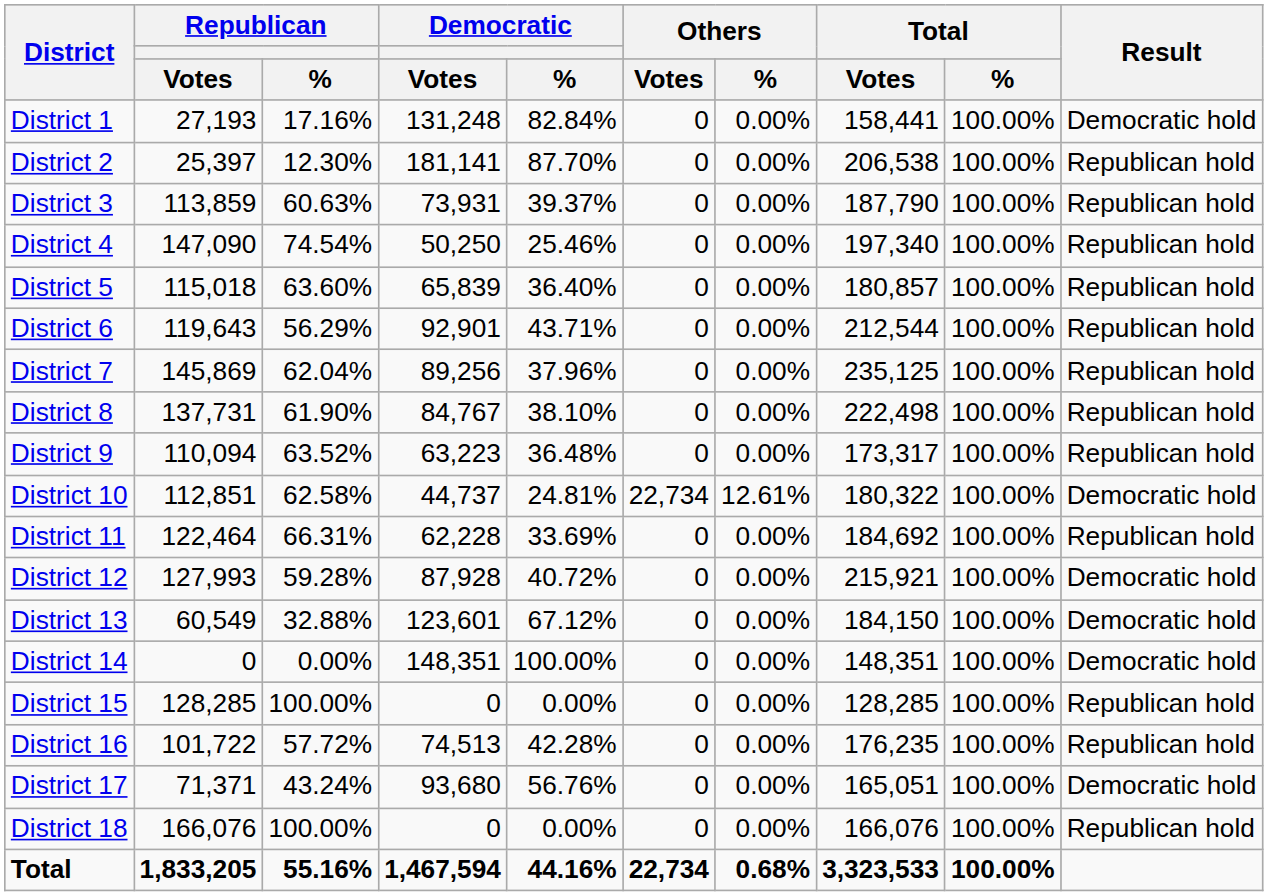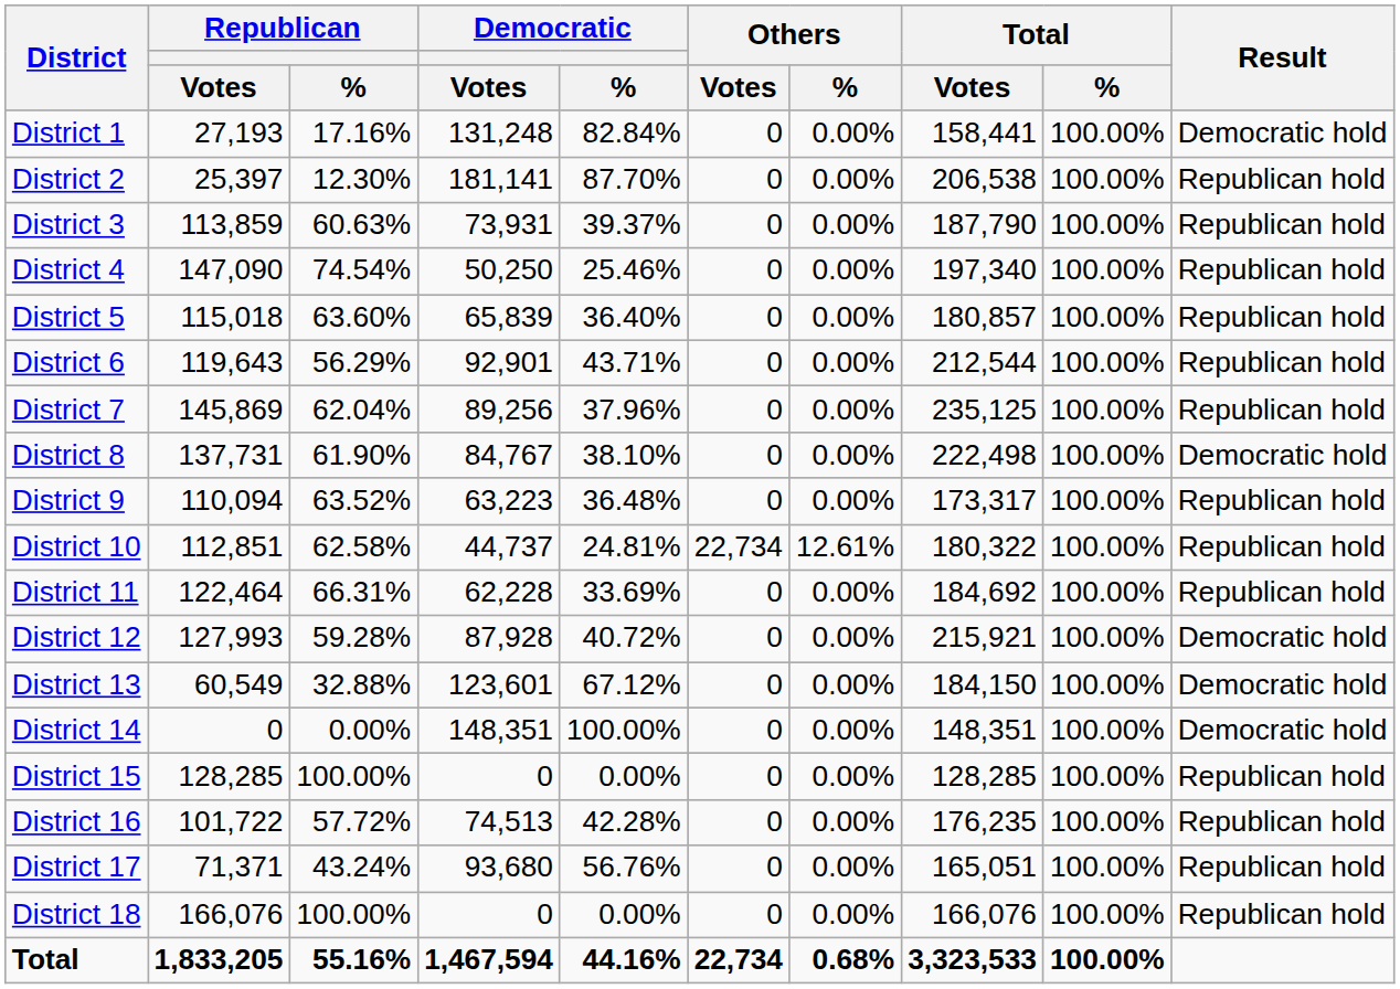District 8 | Result: Republican hold -> Democratic hold
District 10 | Result: Democratic hold -> Republican hold
District 17 | Result: Democratic hold -> Republican hold
